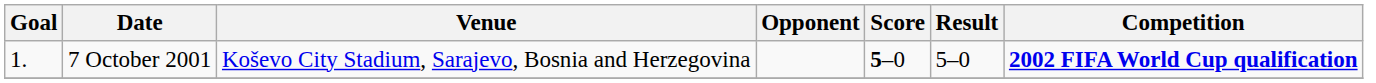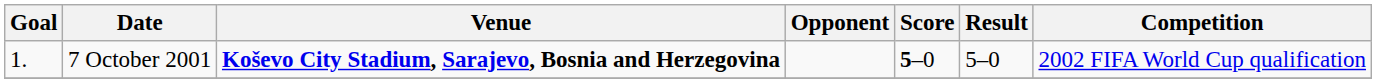7 October 2001 | Venue: normal -> bold
7 October 2001 | Competition: bold -> normal
